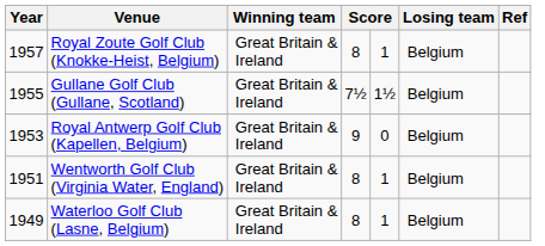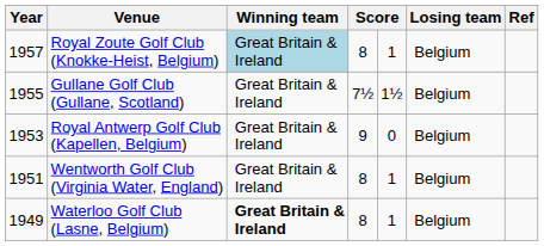Royal Zoute Golf Club (Knokke-Heist, Belgium) | Winning team: no background -> lightblue background
Waterloo Golf Club (Lasne, Belgium) | Winning team: normal -> bold
